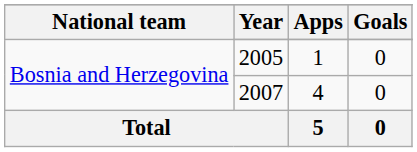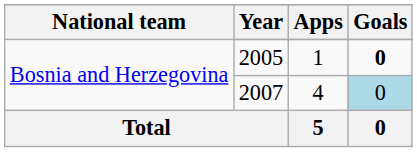2005 | Goals: normal -> bold
2007 | Goals: no background -> lightblue background
